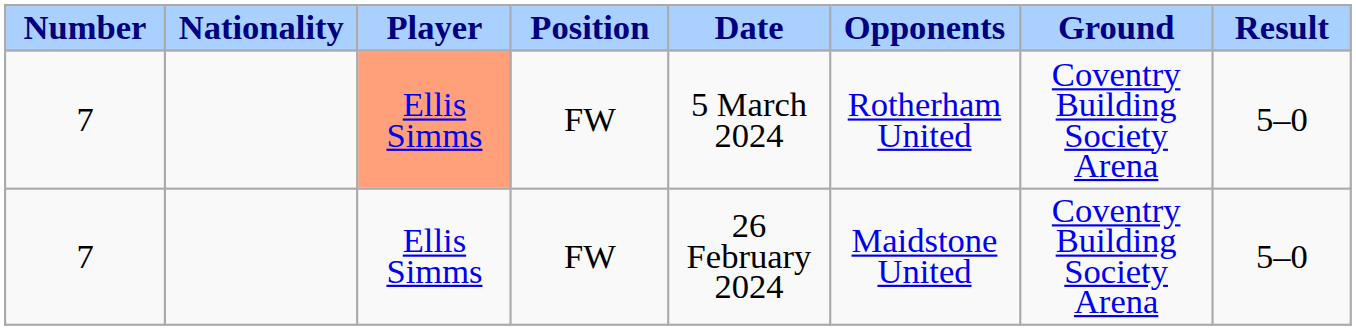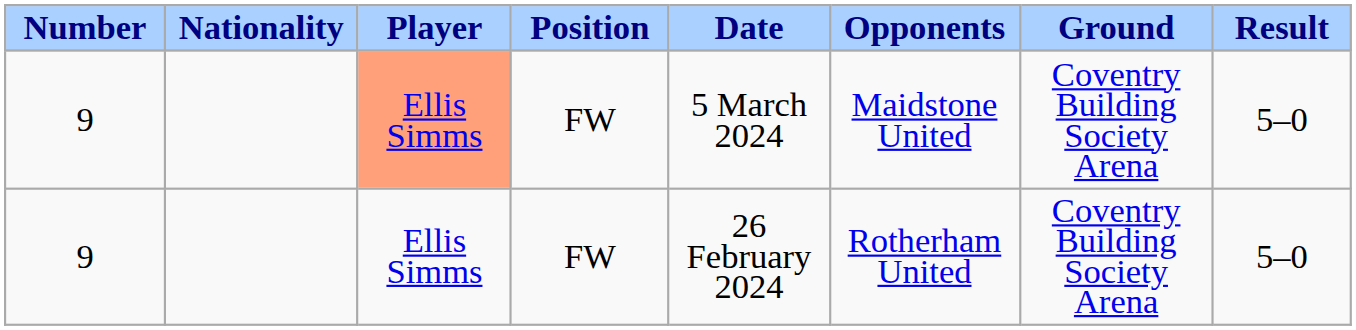row 2 | Number: 7 -> 9
row 2 | Opponents: Rotherham United -> Maidstone United
row 3 | Number: 7 -> 9
row 3 | Opponents: Maidstone United -> Rotherham United
